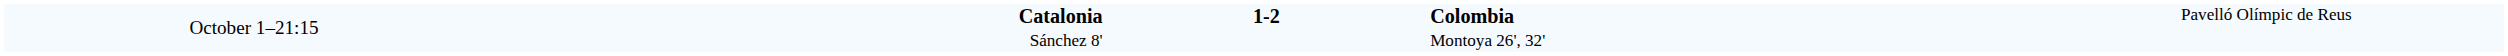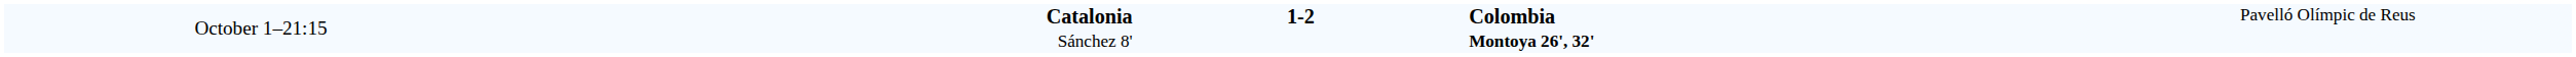Sánchez 8' | column 4: normal -> bold
